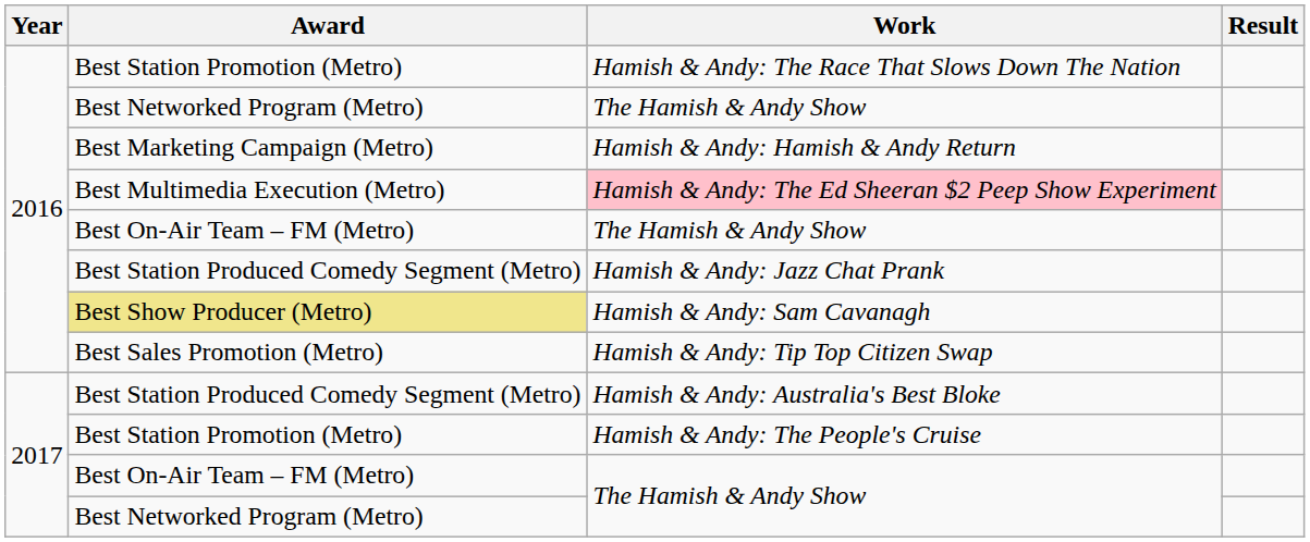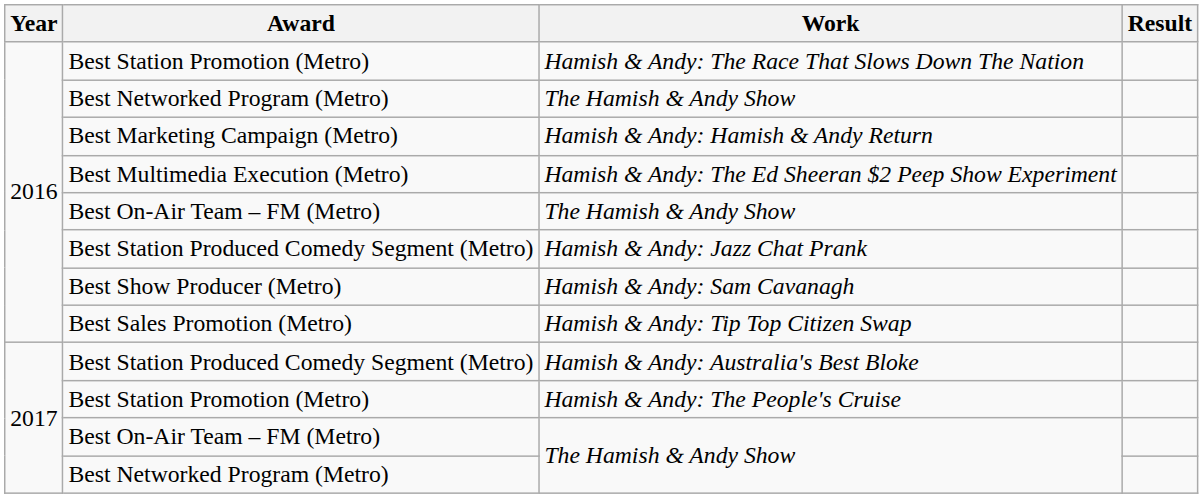Hamish & Andy: The Ed Sheeran $2 Peep Show Experiment | Work: pink background -> no background
Hamish & Andy: Sam Cavanagh | Award: khaki background -> no background
